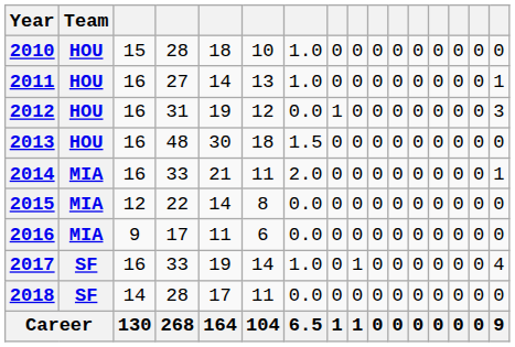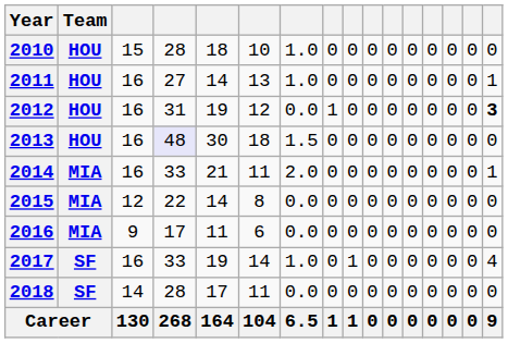2012 | column 16: normal -> bold
2013 | column 4: no background -> lavender background
